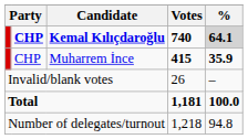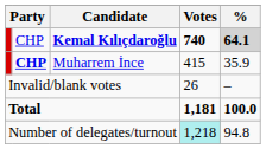Kemal Kılıçdaroğlu | column 2: bold -> normal
Muharrem İnce | column 2: normal -> bold
Muharrem İnce | Votes: bold -> normal
Muharrem İnce | %: bold -> normal
Number of delegates/turnout | Votes: no background -> paleturquoise background
